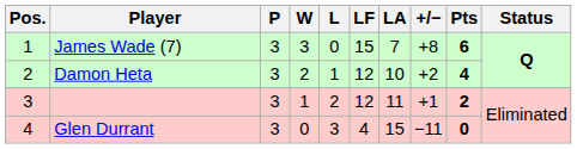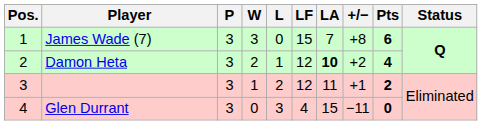Damon Heta | LA: normal -> bold
